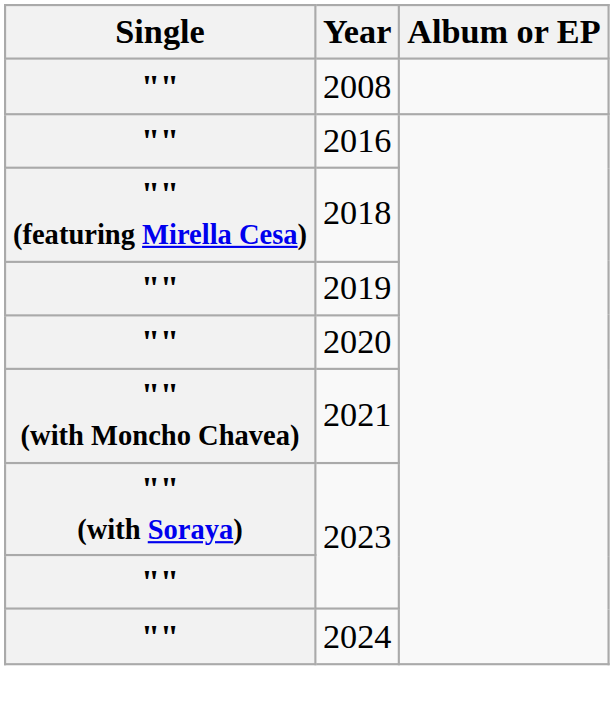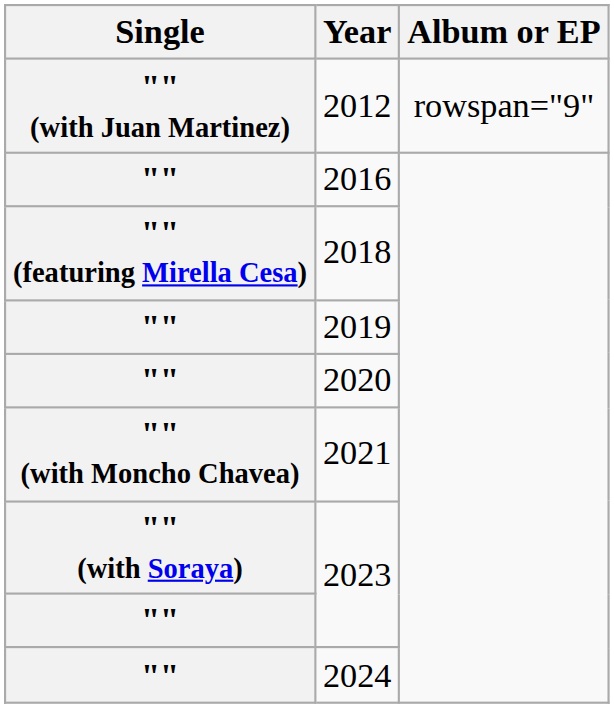- row: "" | 2008
+ row: "" (with Juan Martinez) | 2012 | rowspan="9"
